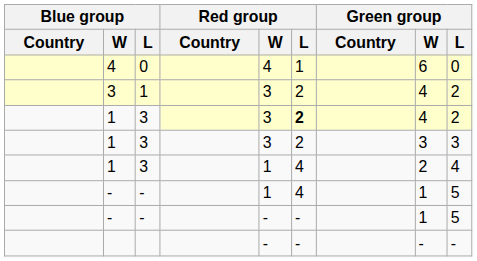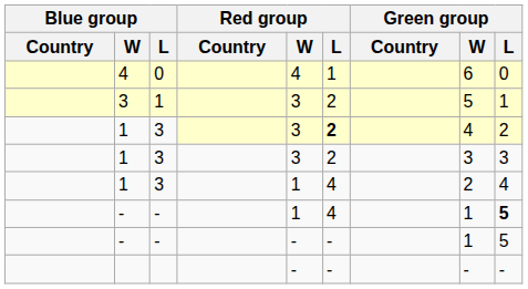row 4 | Green group / W: 4 -> 5
row 4 | Green group / L: 2 -> 1
row 8 | Green group / L: normal -> bold
